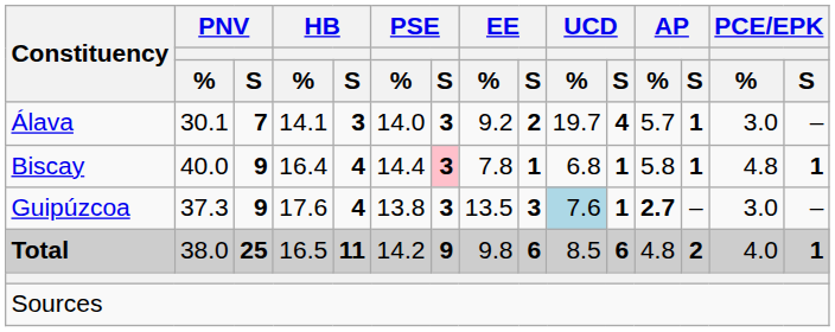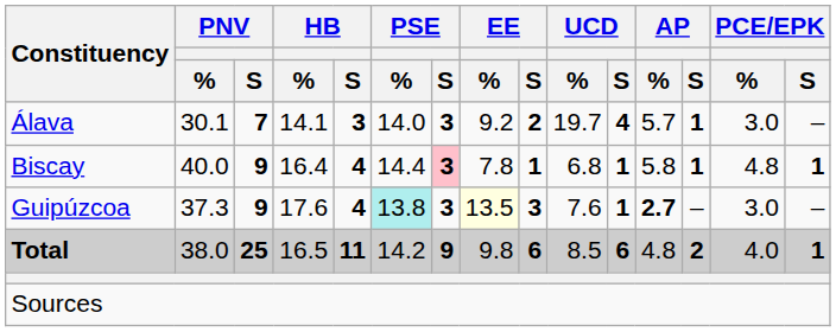Guipúzcoa | PSE / %: no background -> paleturquoise background
Guipúzcoa | EE / %: no background -> lightyellow background
Guipúzcoa | UCD / %: lightblue background -> no background
